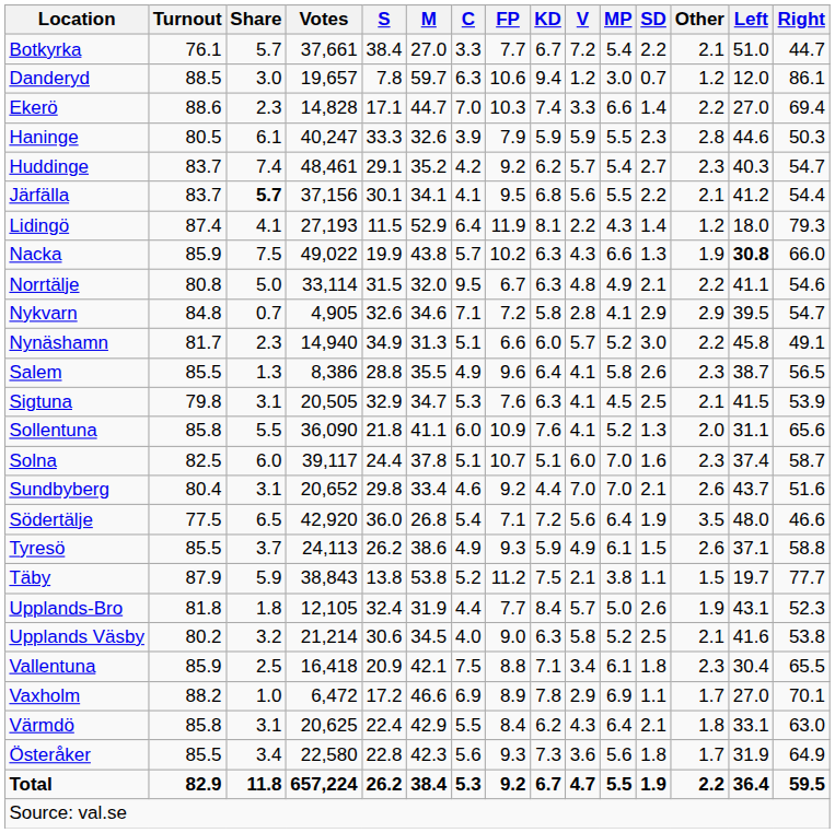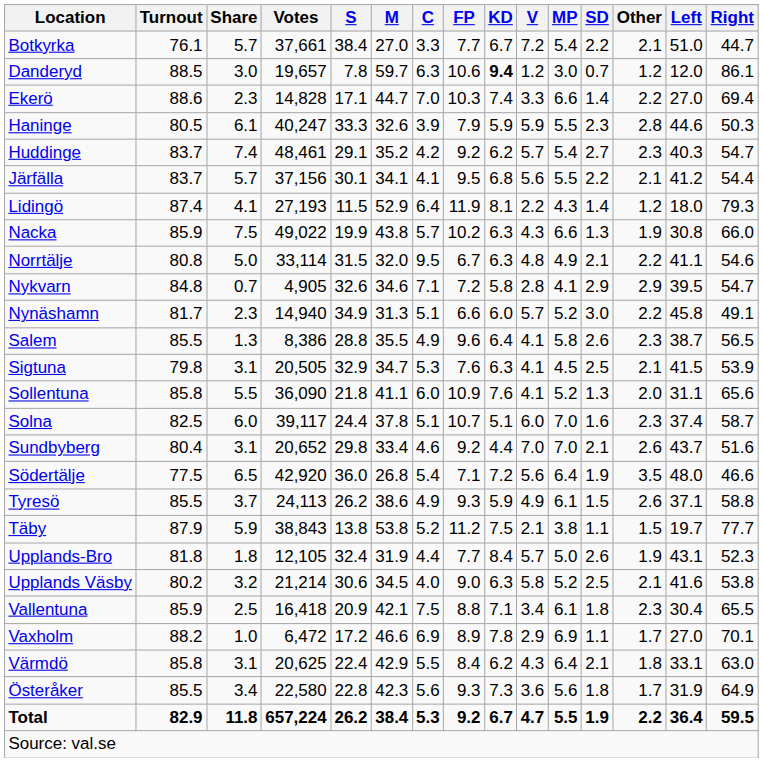Danderyd | KD: normal -> bold
Järfälla | Share: bold -> normal
Nacka | Left: bold -> normal
